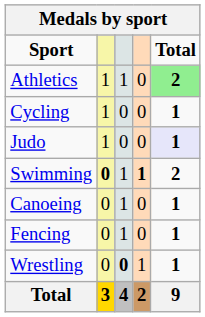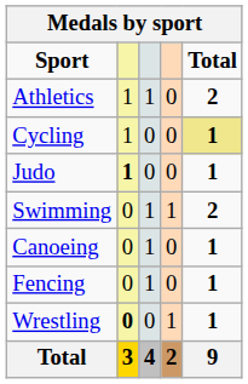Athletics | Total: lightgreen background -> no background
Cycling | Total: no background -> khaki background
Judo | column 2: normal -> bold
Judo | Total: lavender background -> no background
Swimming | column 2: bold -> normal
Swimming | column 4: bold -> normal
Wrestling | column 2: normal -> bold
Wrestling | column 3: bold -> normal
